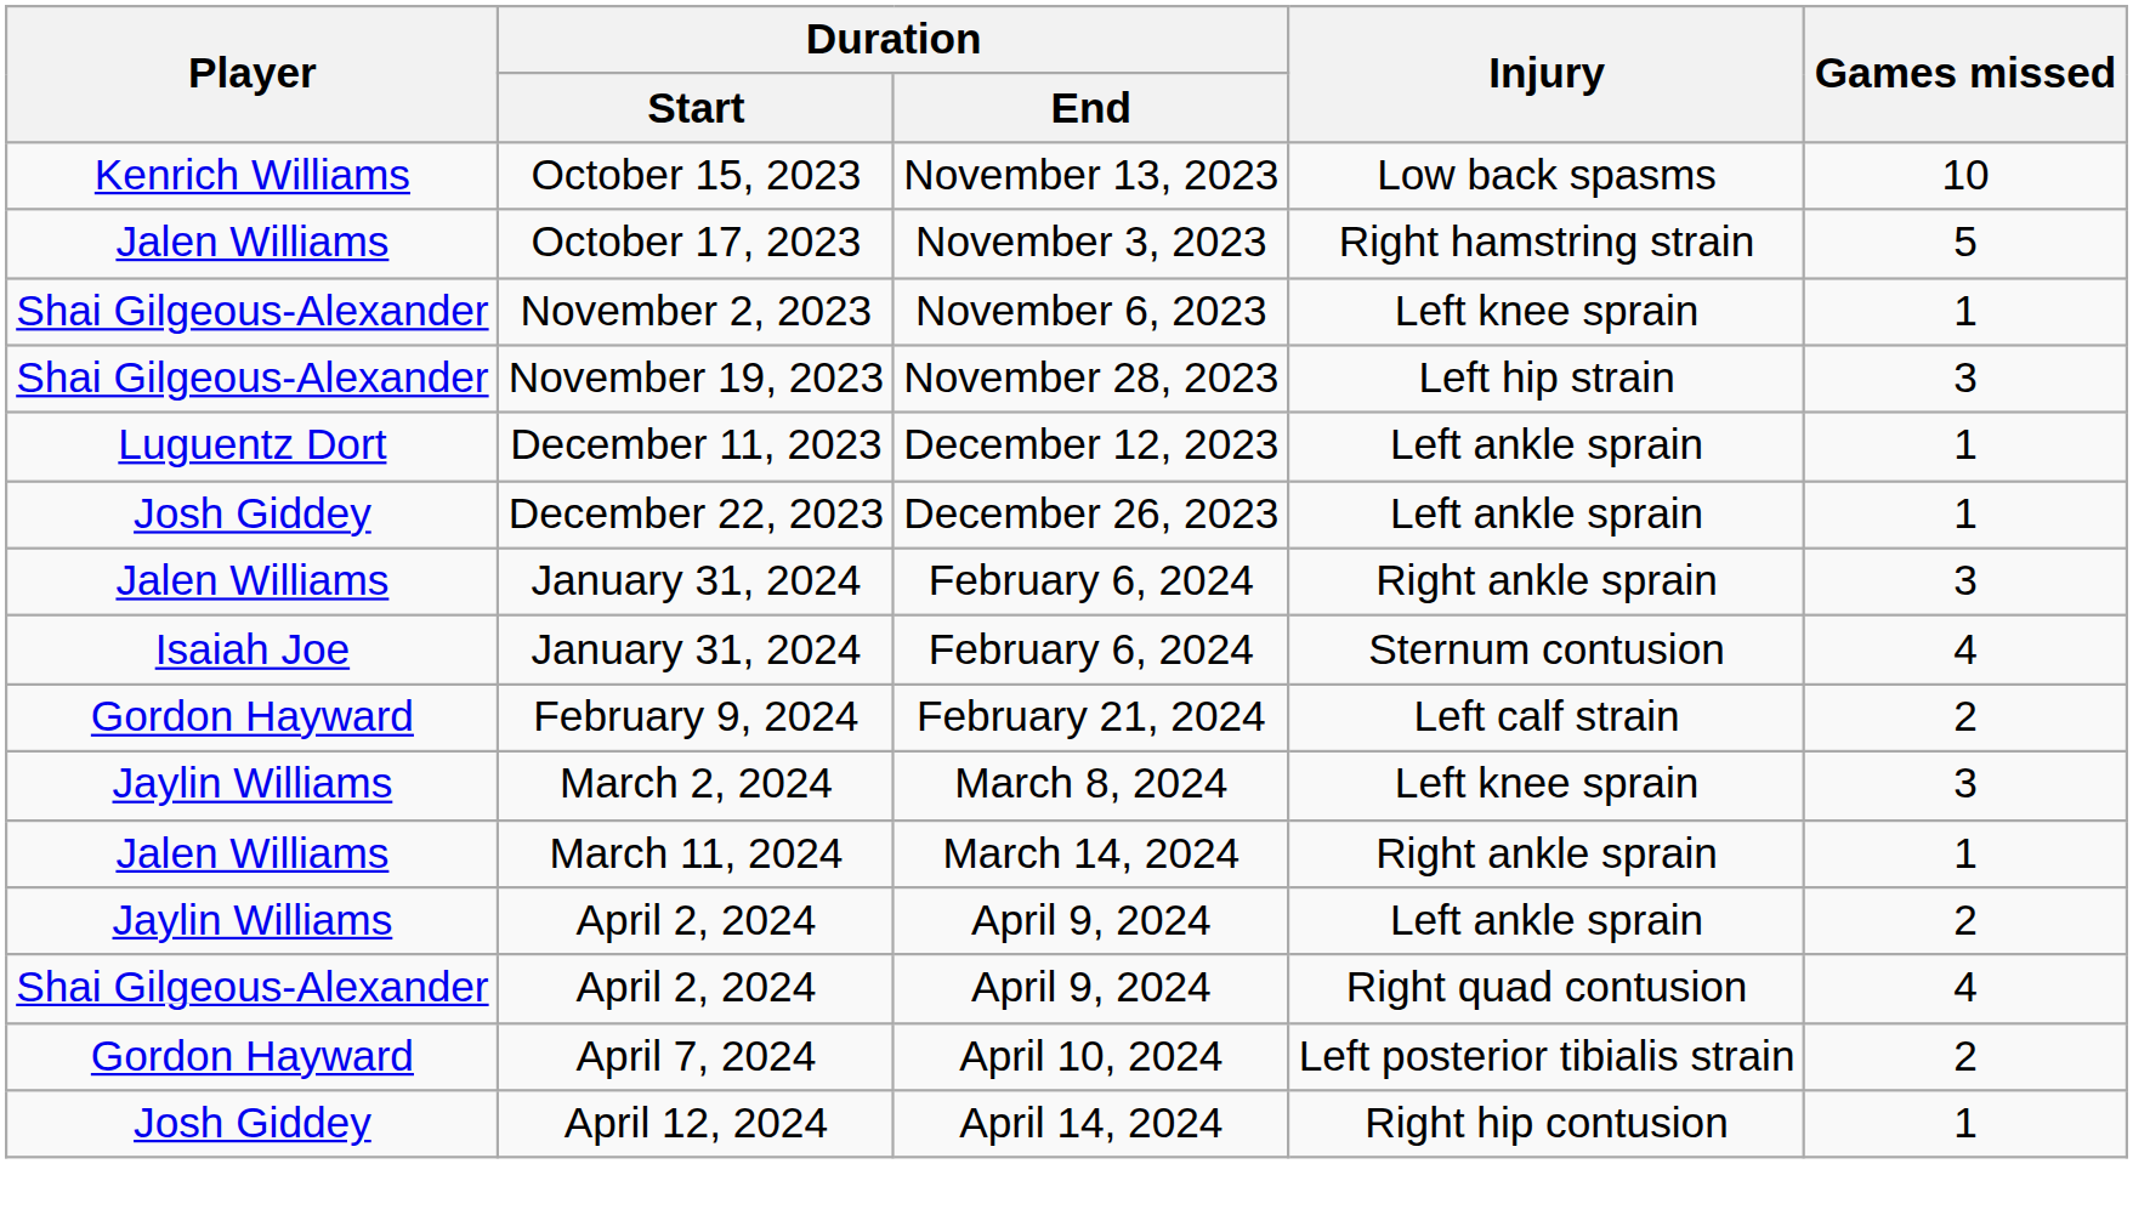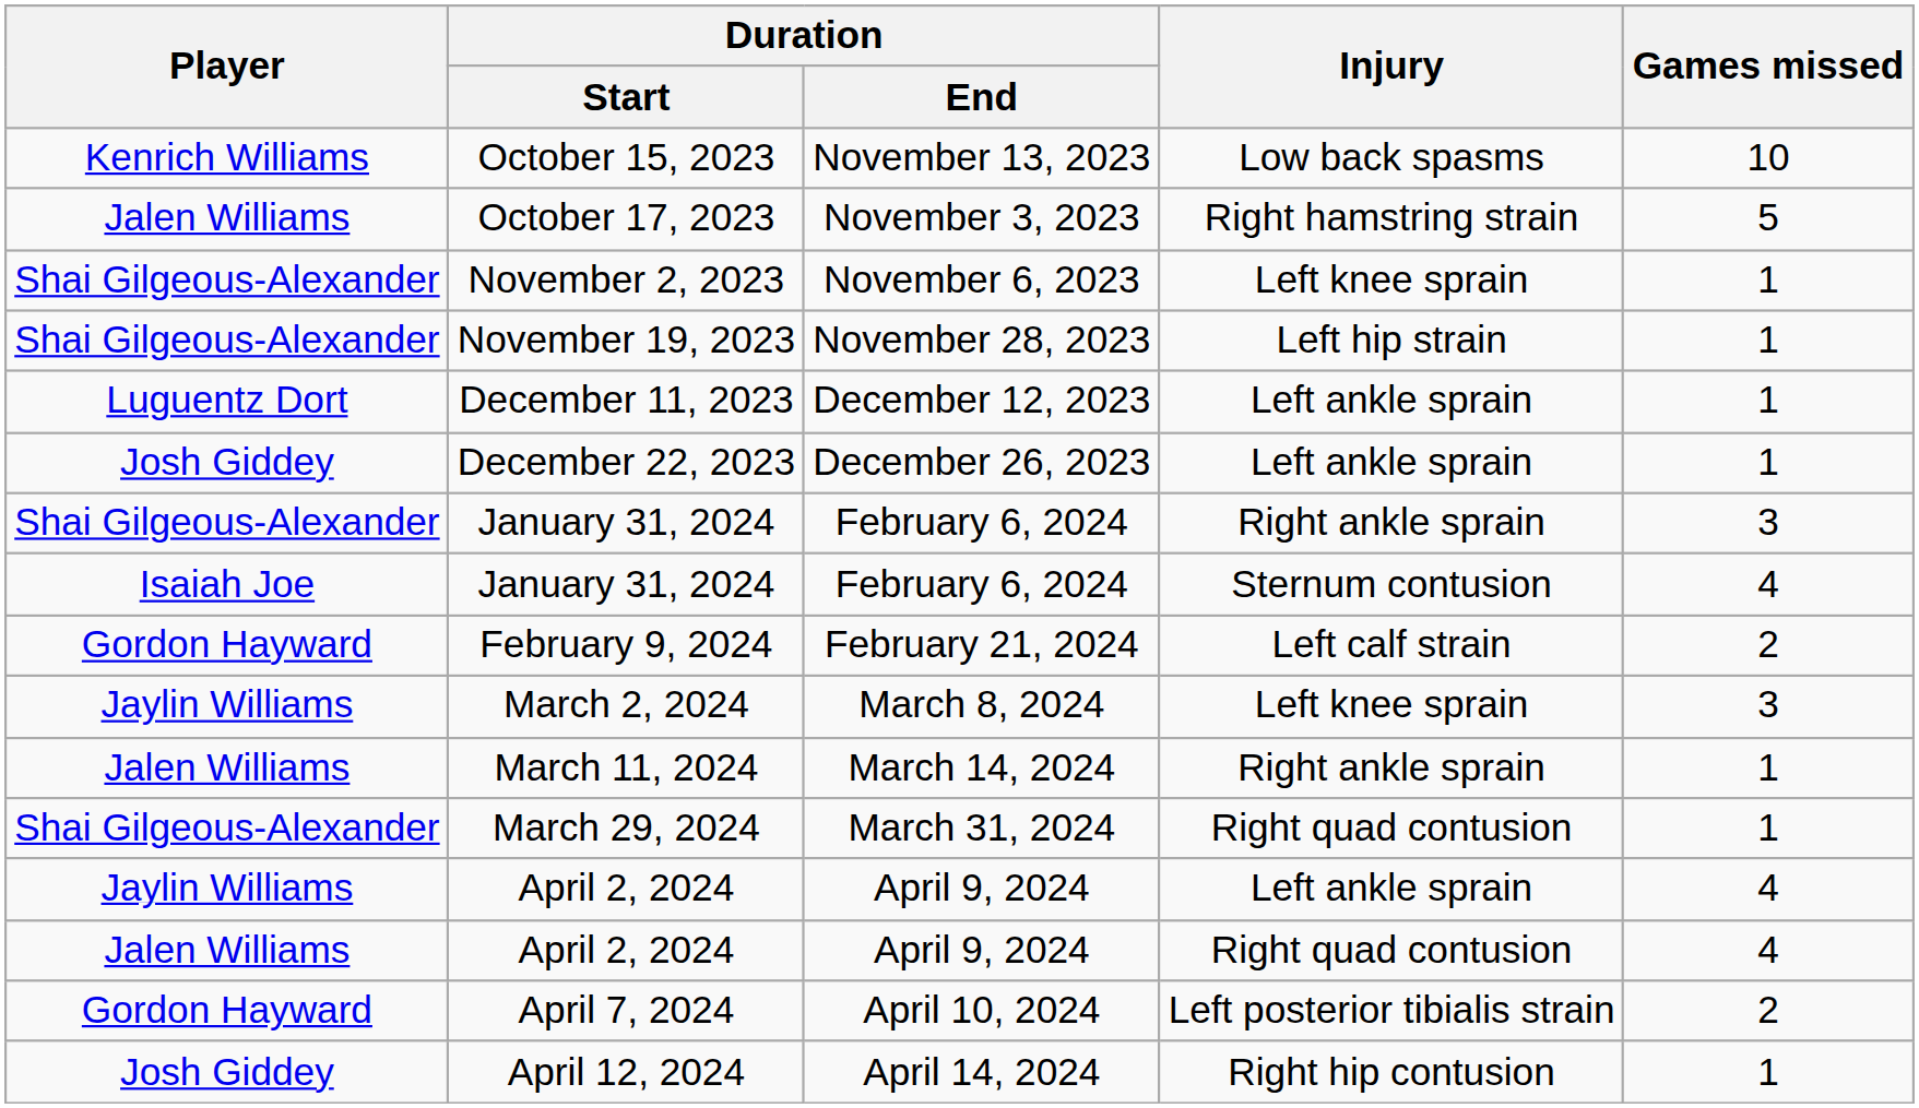November 19, 2023 | Games missed: 3 -> 1
January 31, 2024 / Right ankle sprain | Player: Jalen Williams -> Shai Gilgeous-Alexander
+ row: Shai Gilgeous-Alexander | March 29, 2024 | March 31, 2024 | Right quad contusion | 1
April 2, 2024 / Left ankle sprain | Games missed: 2 -> 4
April 2, 2024 / Right quad contusion | Player: Shai Gilgeous-Alexander -> Jalen Williams
